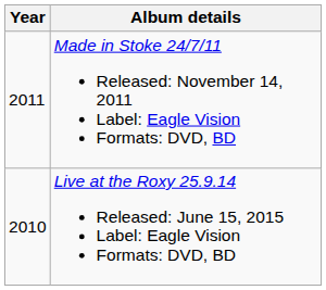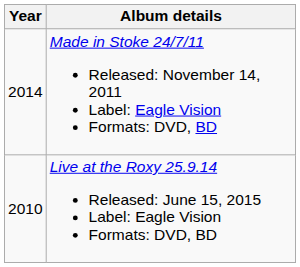row 2 | Year: 2011 -> 2014
